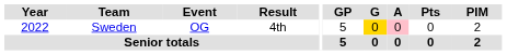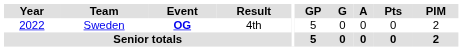Sweden | Event: normal -> bold
Sweden | G: gold background -> no background
Sweden | A: pink background -> no background
